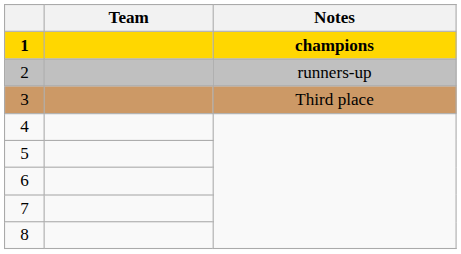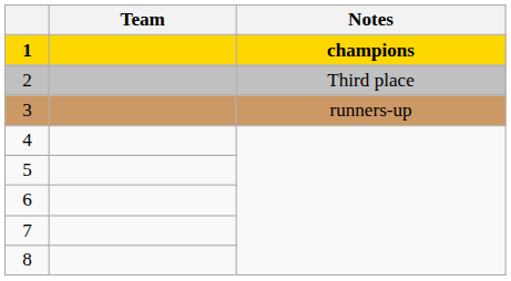2 | Notes: runners-up -> Third place
3 | Notes: Third place -> runners-up
